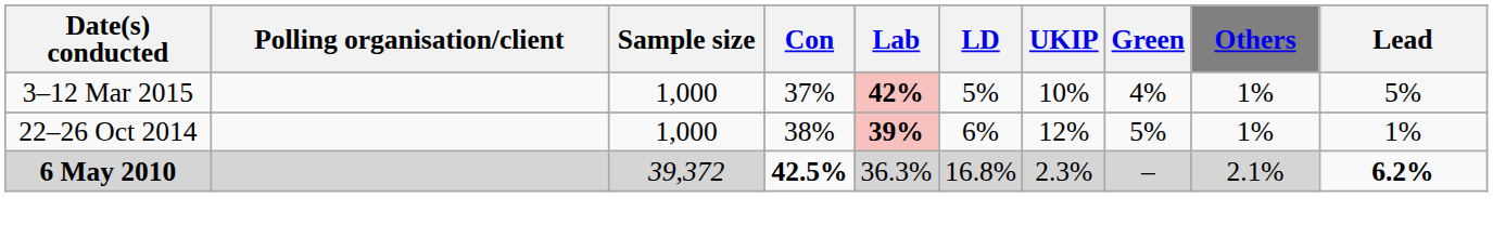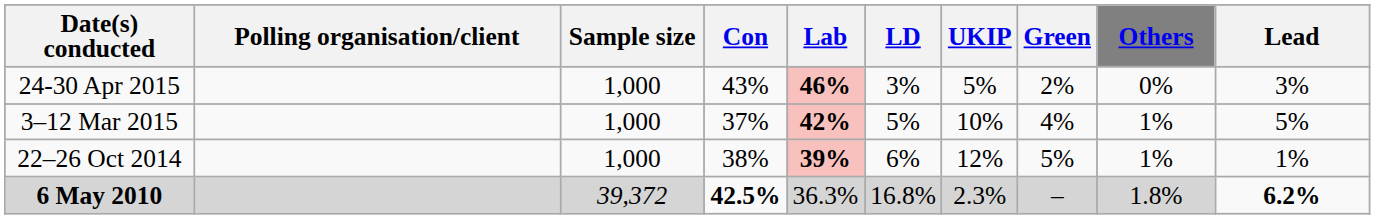+ row: 24-30 Apr 2015 | 1,000 | 43% | 46% | 3% | 5% | 2% | 0% | 3%
6 May 2010 | Others: 2.1% -> 1.8%
